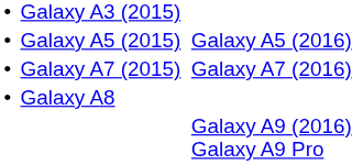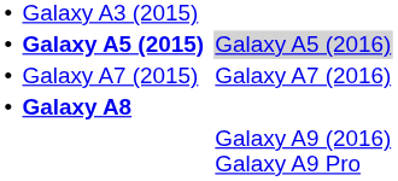Galaxy A5 (2015) | column 2: normal -> bold
Galaxy A5 (2015) | column 3: no background -> lightgrey background
Galaxy A8 | column 2: normal -> bold
